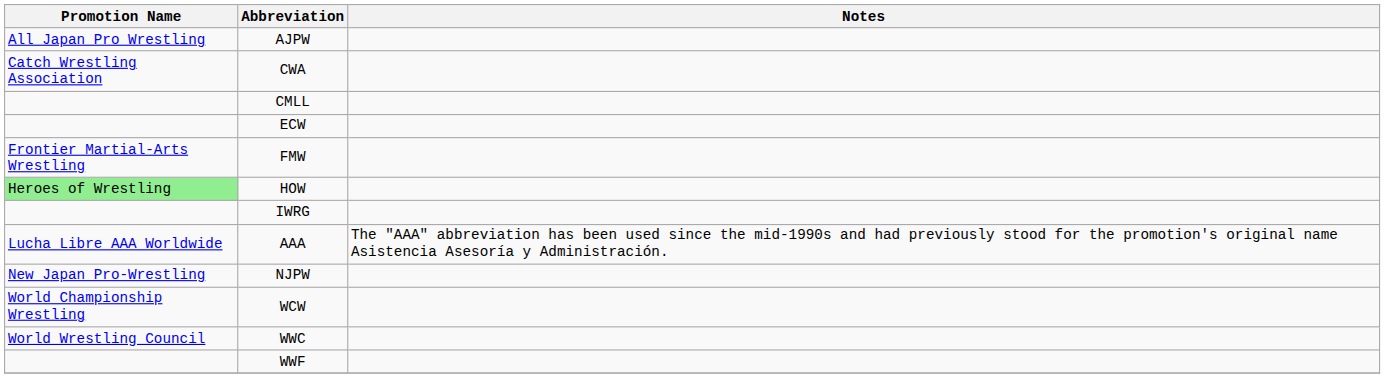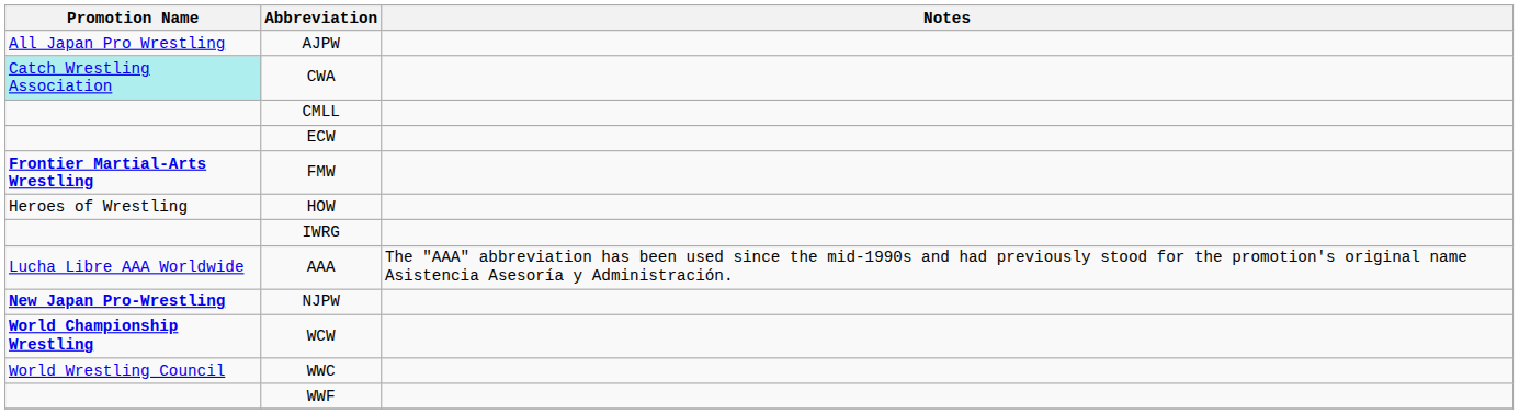CWA | Promotion Name: no background -> paleturquoise background
FMW | Promotion Name: normal -> bold
HOW | Promotion Name: lightgreen background -> no background
NJPW | Promotion Name: normal -> bold
WCW | Promotion Name: normal -> bold
